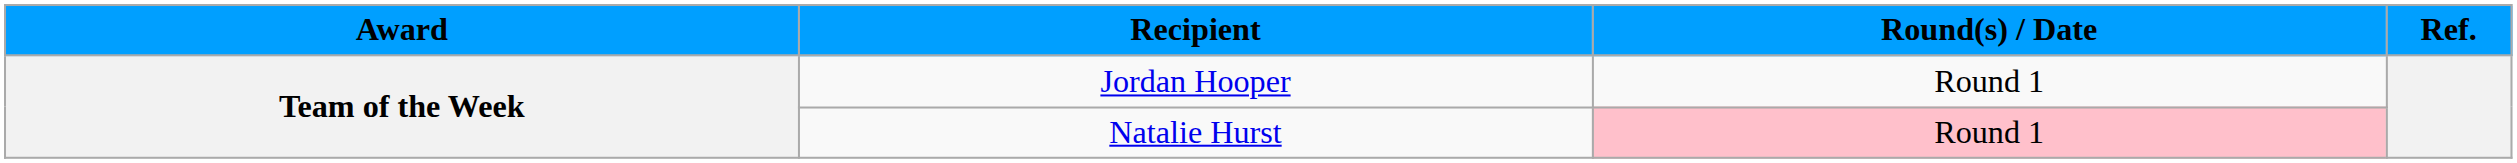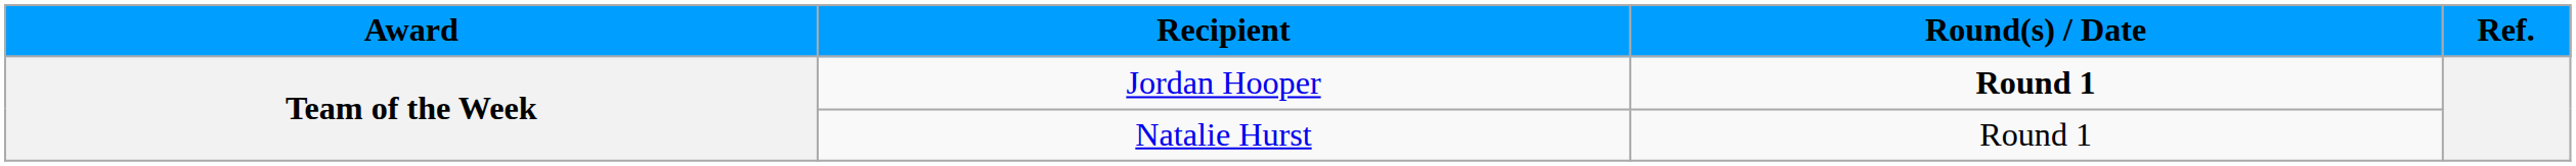Jordan Hooper | Round(s) / Date: normal -> bold
Natalie Hurst | Round(s) / Date: pink background -> no background
